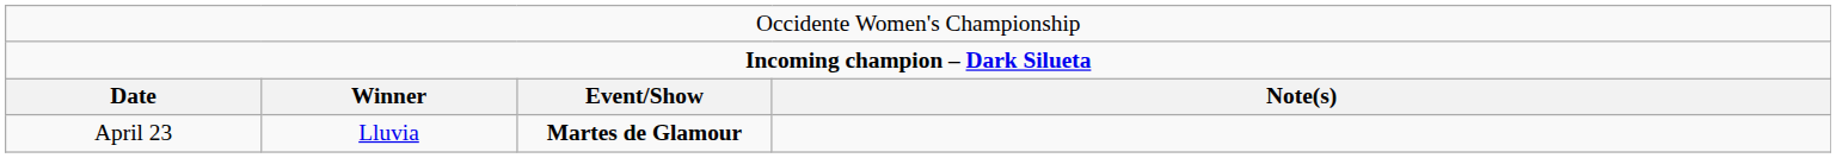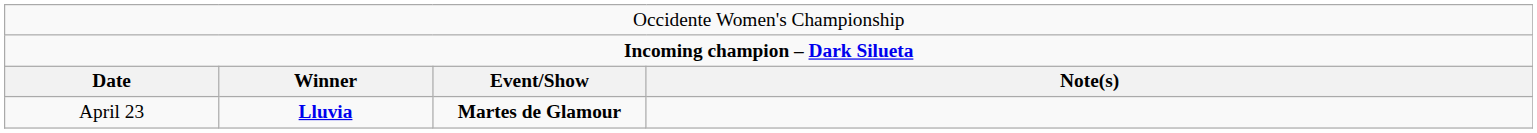April 23 | column 2: normal -> bold
